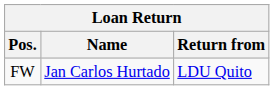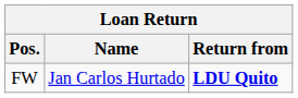FW | Return from: normal -> bold
